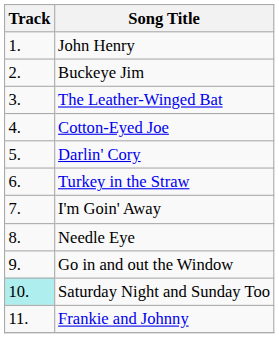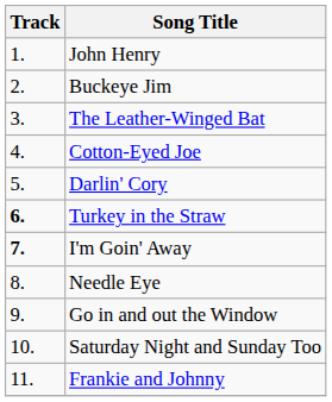Turkey in the Straw | Track: normal -> bold
I'm Goin' Away | Track: normal -> bold
Saturday Night and Sunday Too | Track: paleturquoise background -> no background
